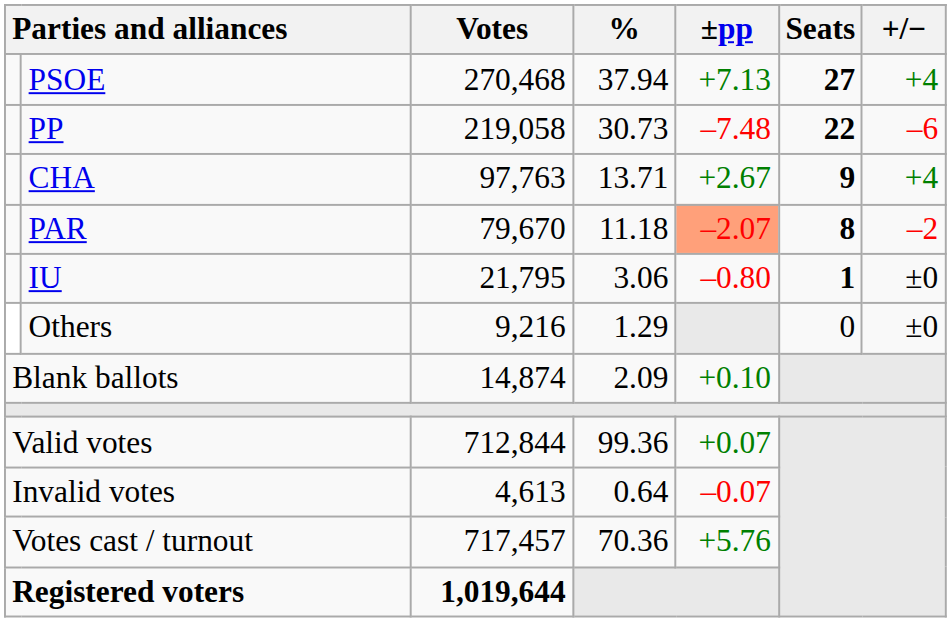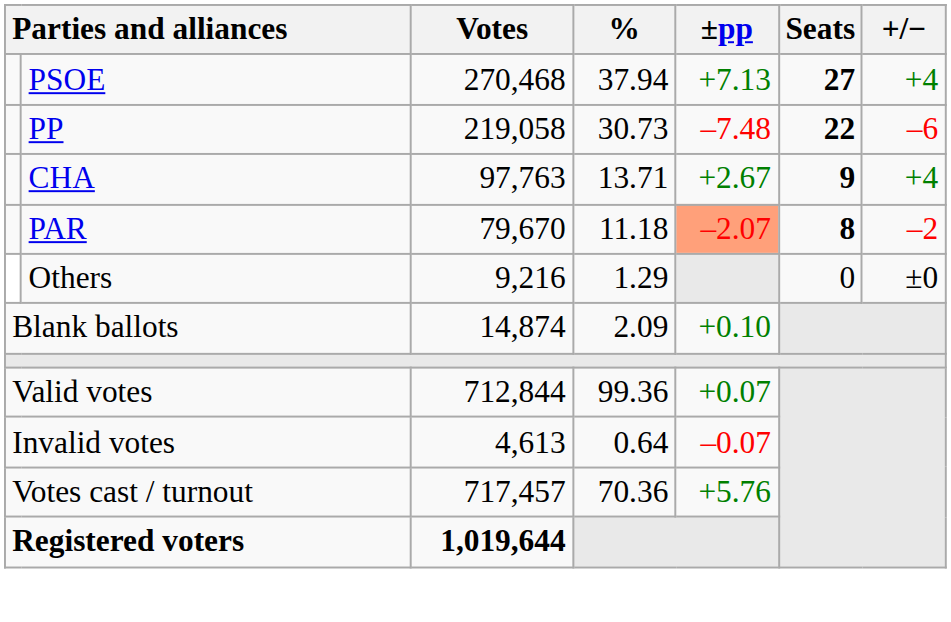- row: IU | 21,795 | 3.06 | –0.80 | 1 | ±0
